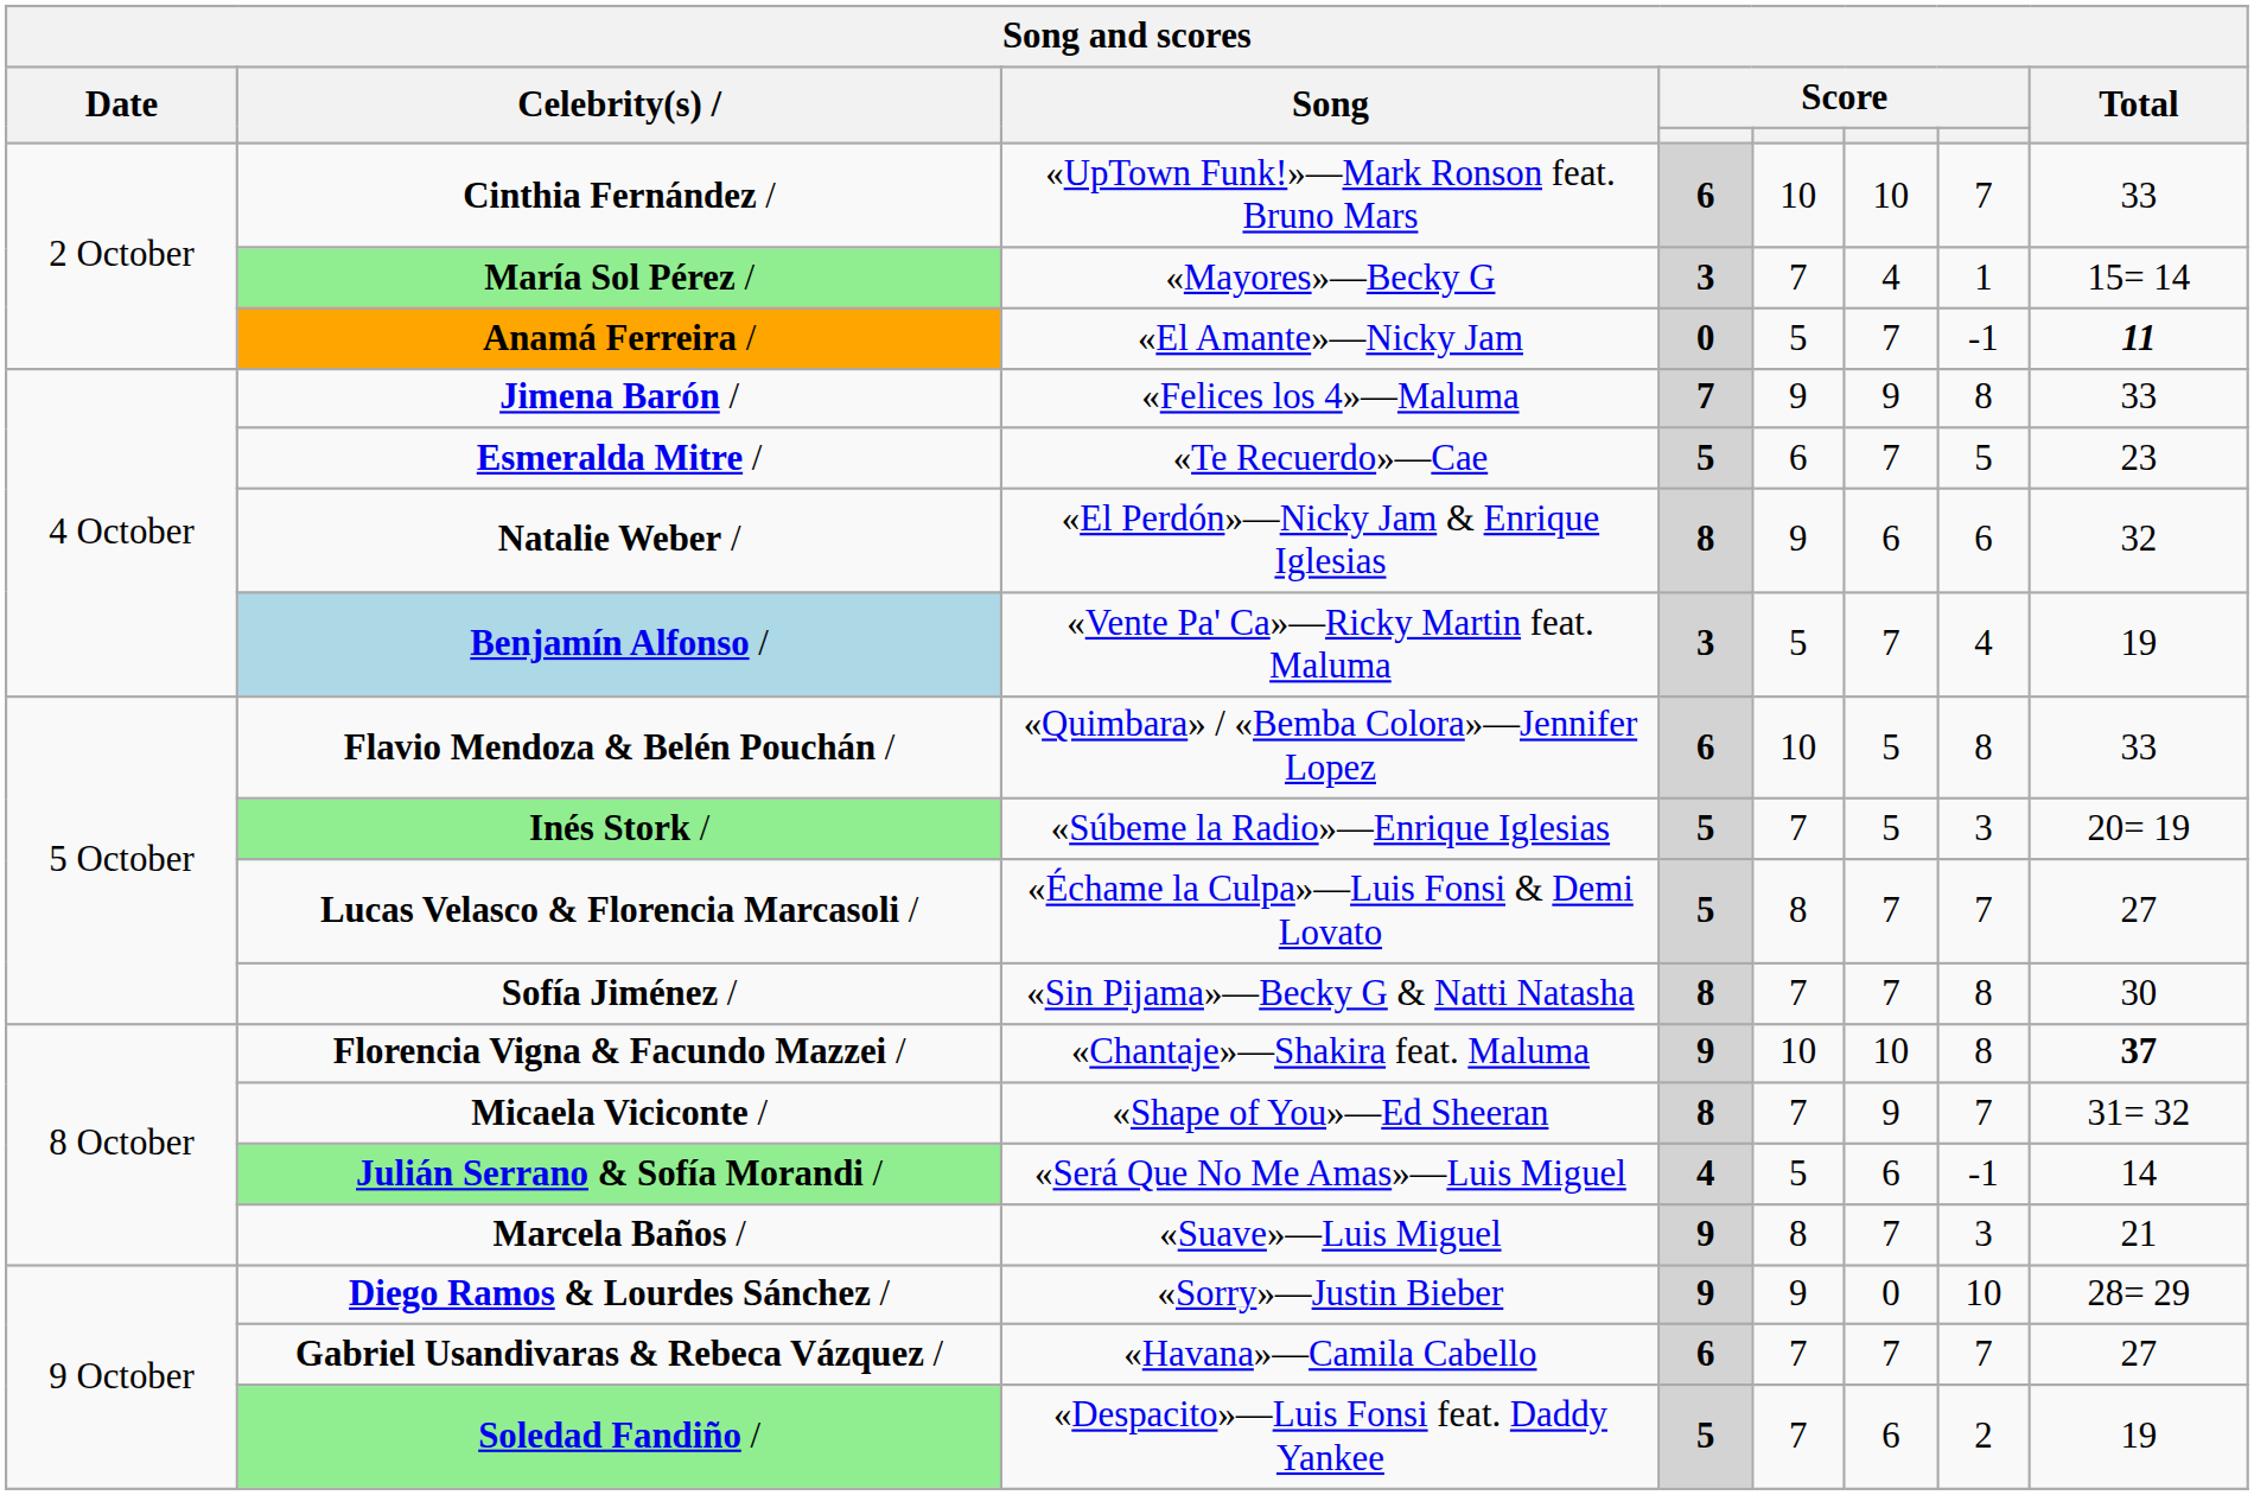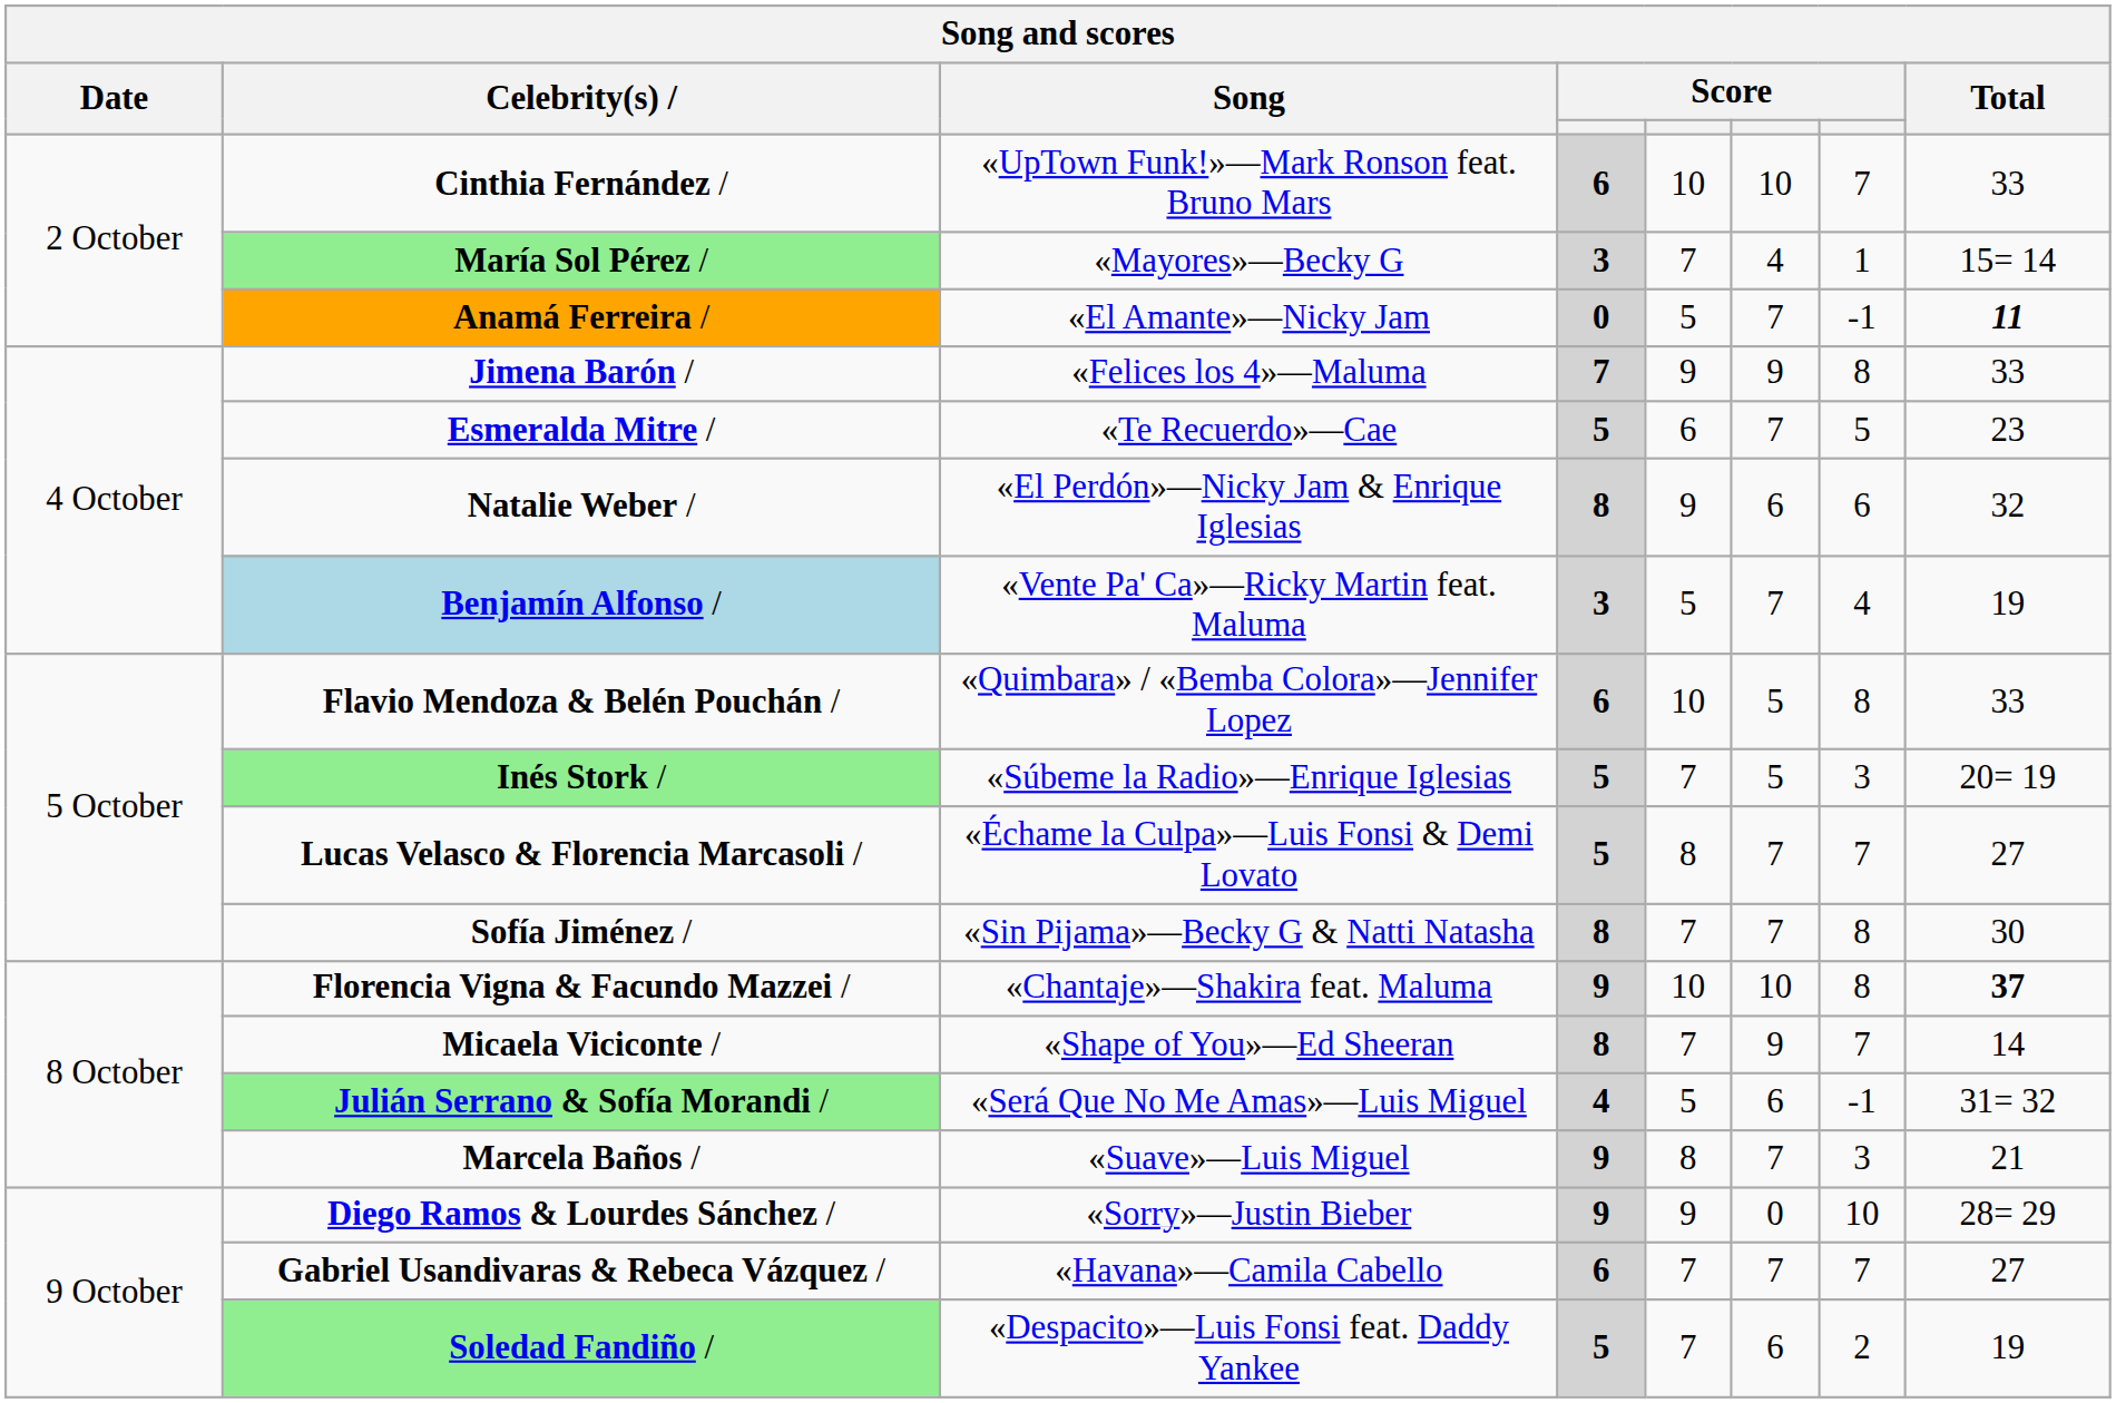Micaela Viciconte / | Total: 31= 32 -> 14
Julián Serrano & Sofía Morandi / | Total: 14 -> 31= 32
